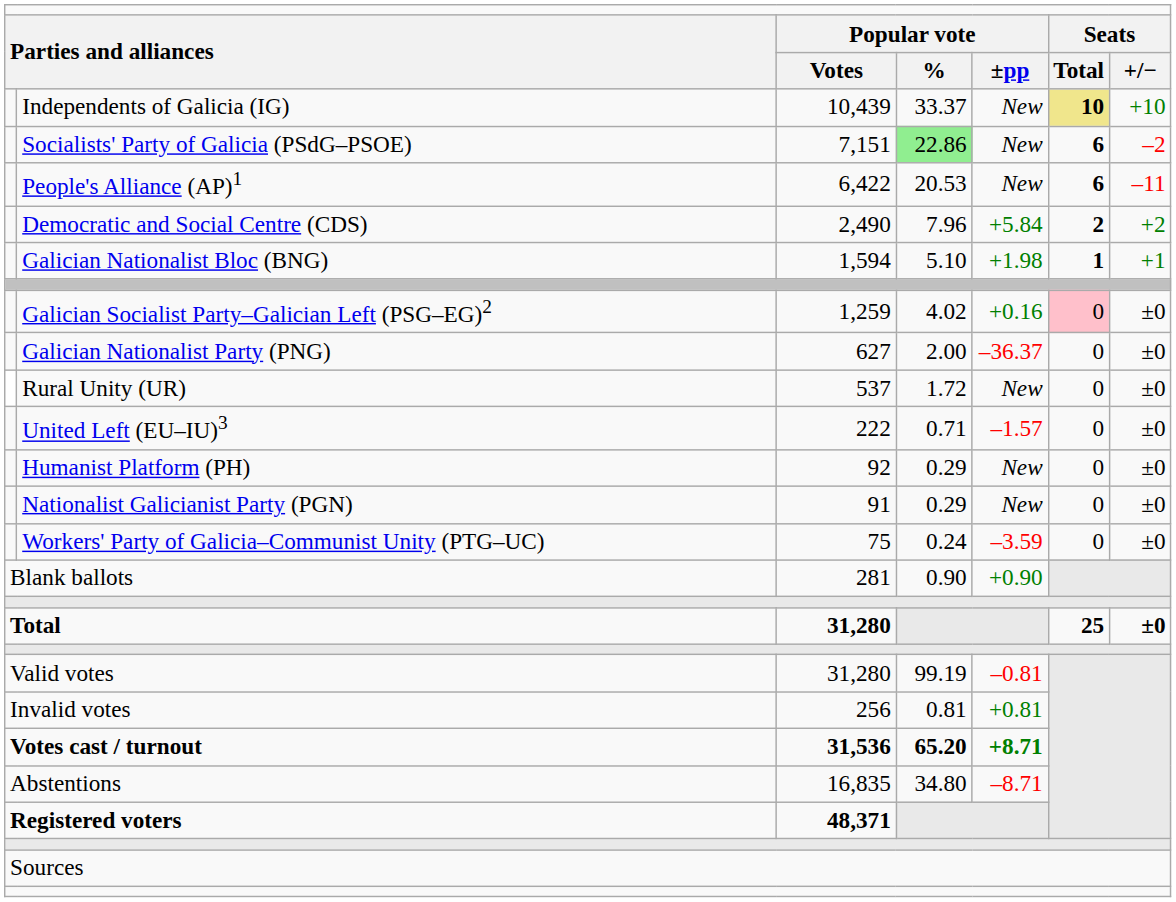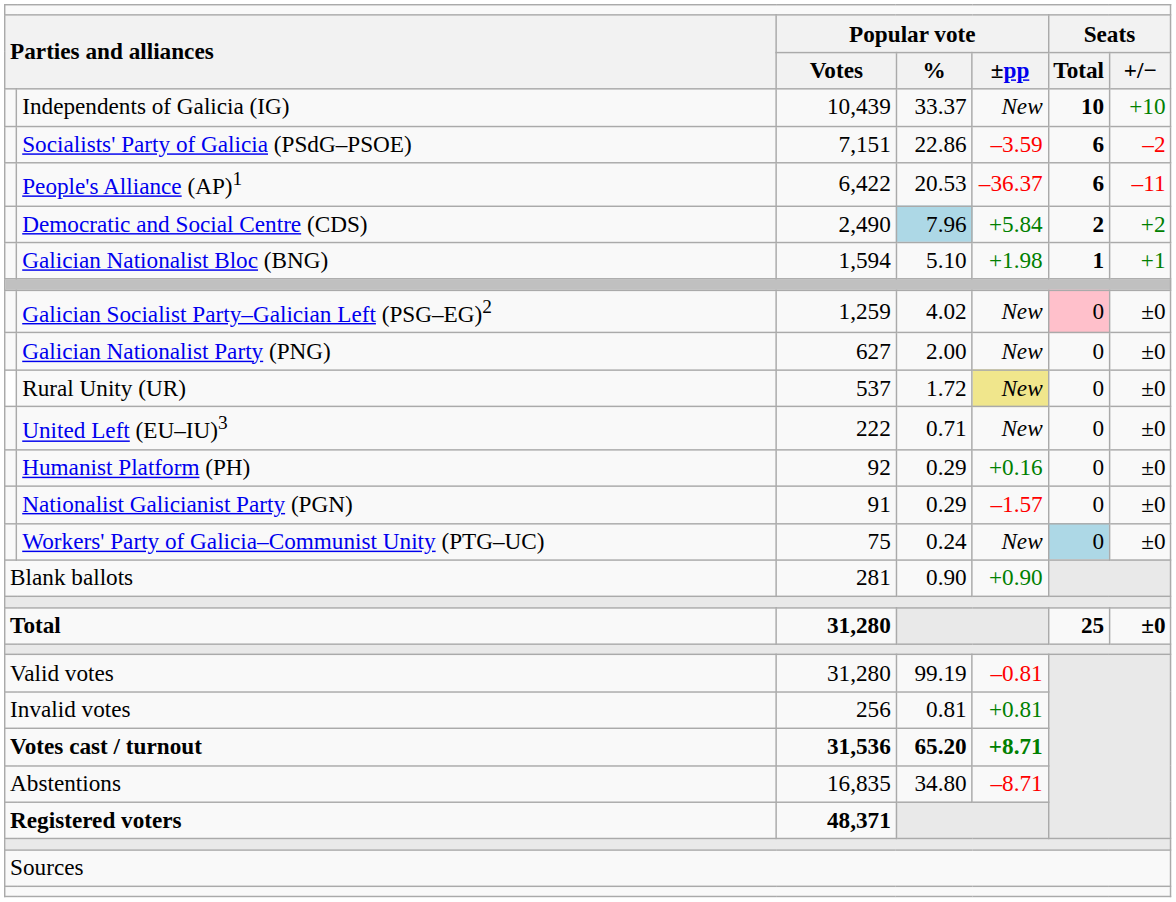Independents of Galicia (IG) | column 6: khaki background -> no background
Socialists' Party of Galicia (PSdG–PSOE) | column 4: lightgreen background -> no background
Socialists' Party of Galicia (PSdG–PSOE) | column 5: New -> –3.59
People's Alliance (AP)1 | column 5: New -> –36.37
Democratic and Social Centre (CDS) | column 4: no background -> lightblue background
Galician Socialist Party–Galician Left (PSG–EG)2 | column 5: +0.16 -> New
Galician Nationalist Party (PNG) | column 5: –36.37 -> New
Rural Unity (UR) | column 5: no background -> khaki background
United Left (EU–IU)3 | column 5: –1.57 -> New
Humanist Platform (PH) | column 5: New -> +0.16
Nationalist Galicianist Party (PGN) | column 5: New -> –1.57
Workers' Party of Galicia–Communist Unity (PTG–UC) | column 5: –3.59 -> New
Workers' Party of Galicia–Communist Unity (PTG–UC) | column 6: no background -> lightblue background
